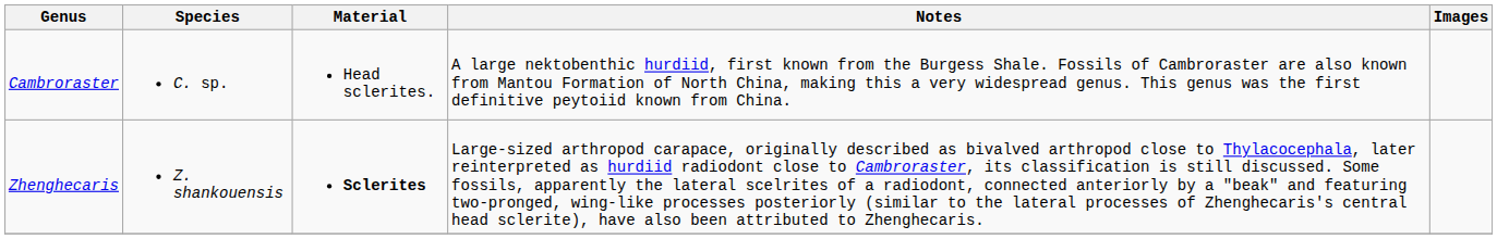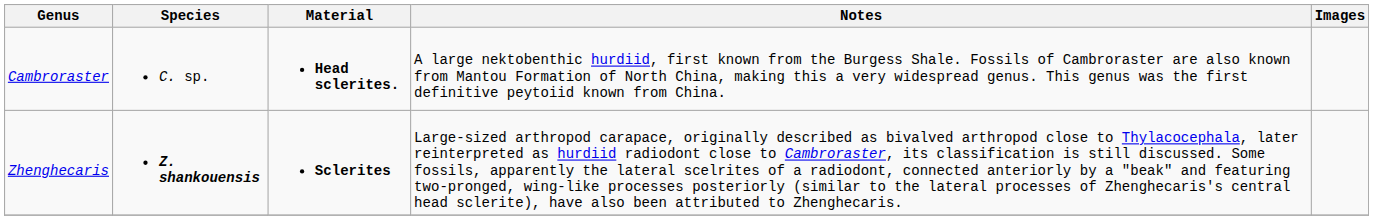Cambroraster | Material: normal -> bold
Zhenghecaris | Species: normal -> bold
